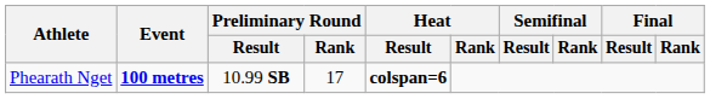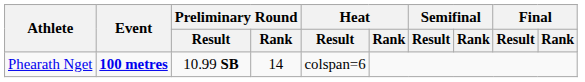Phearath Nget | Preliminary Round / Rank: 17 -> 14
Phearath Nget | Heat / Result: bold -> normal
